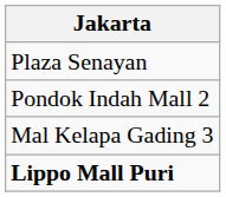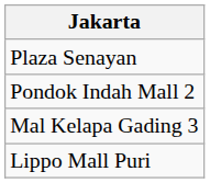row 5 | column 1: bold -> normal
